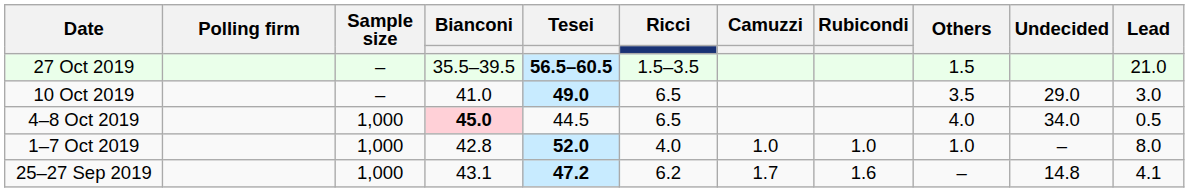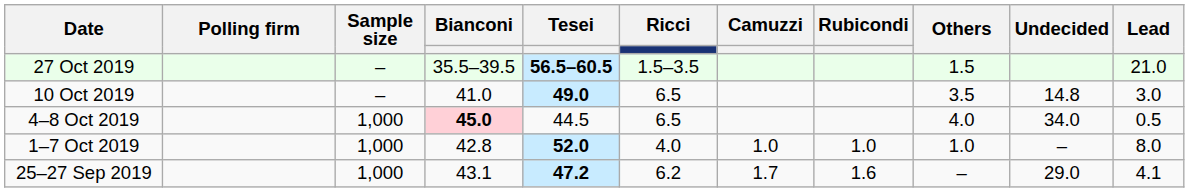10 Oct 2019 | Undecided: 29.0 -> 14.8
25–27 Sep 2019 | Undecided: 14.8 -> 29.0
